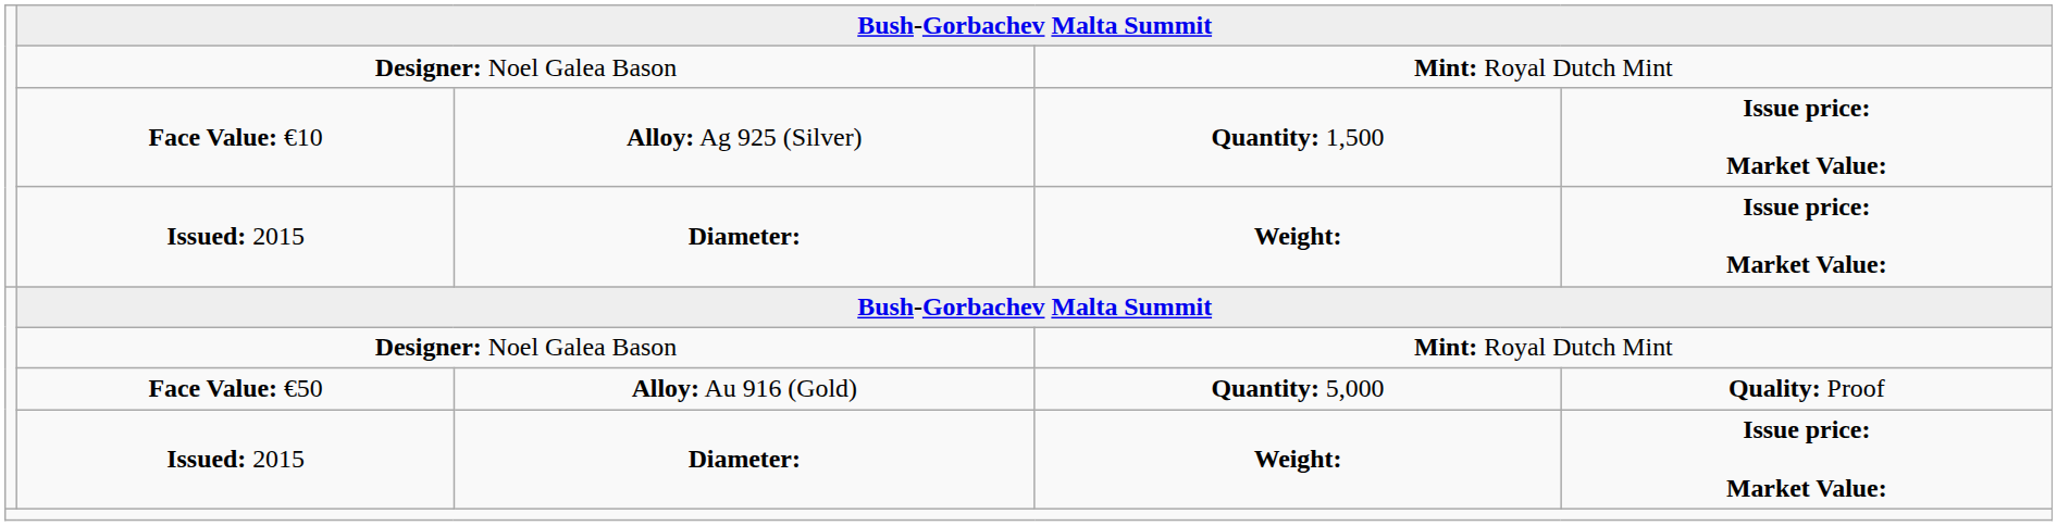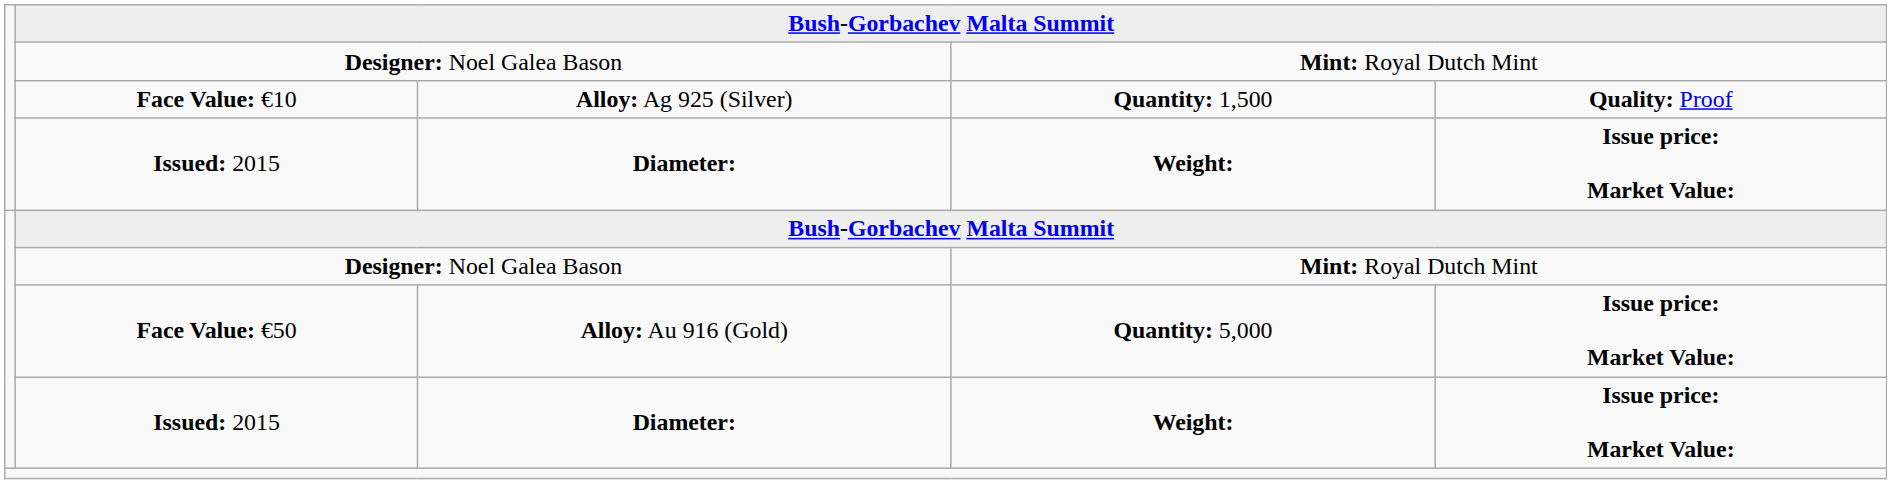Face Value: €10 | column 5: Issue price: Market Value: -> Quality: Proof
Face Value: €50 | column 5: Quality: Proof -> Issue price: Market Value:
